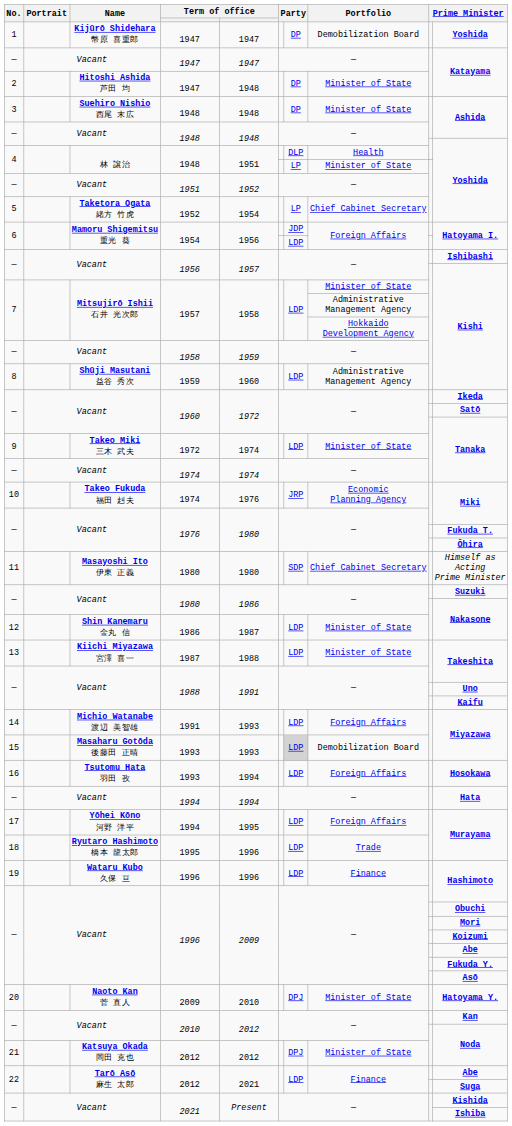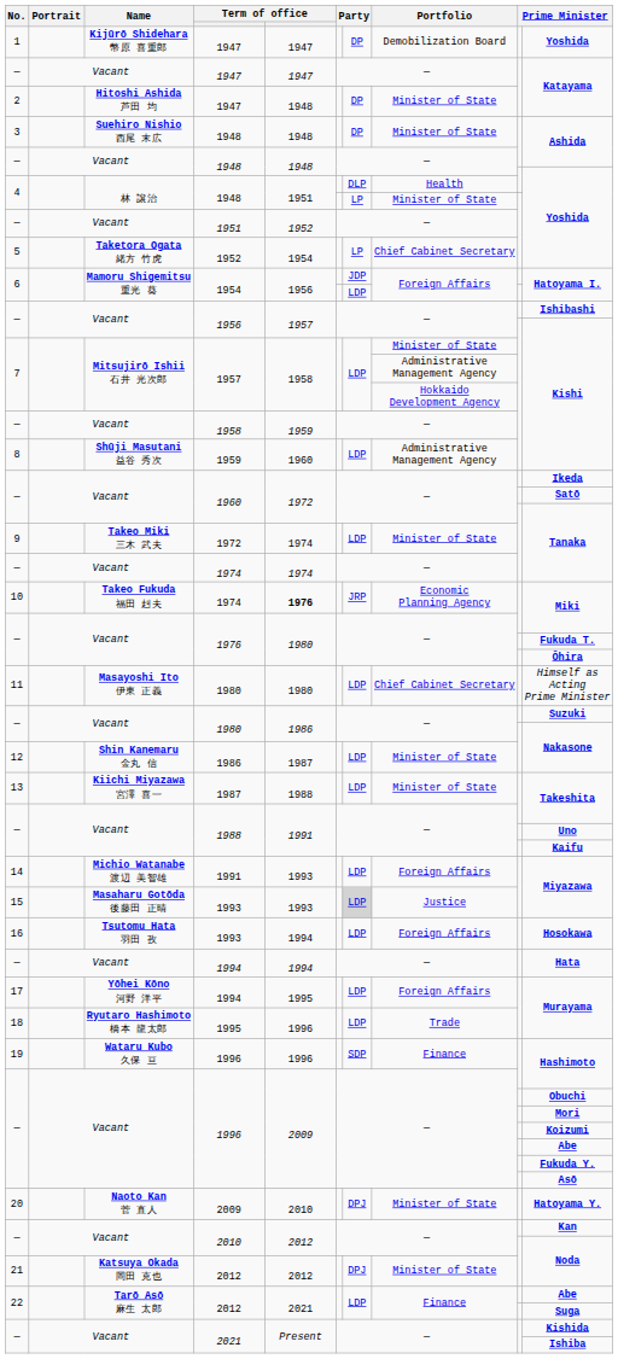10 / 1974 | column 5: normal -> bold
11 / 1980 | column 7: SDP -> LDP
15 / 1993 | Portfolio: Demobilization Board -> Justice
19 / 1996 | column 7: LDP -> SDP
